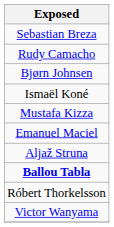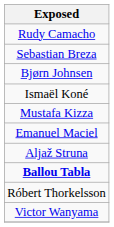row 2 | column 1: Sebastian Breza -> Rudy Camacho
row 3 | column 1: Rudy Camacho -> Sebastian Breza
